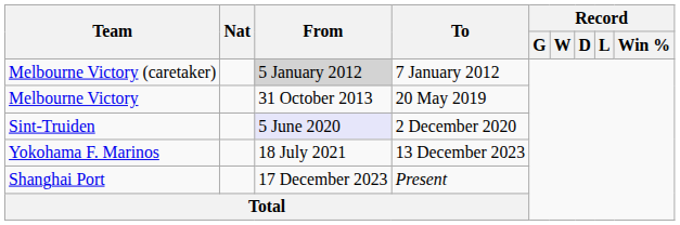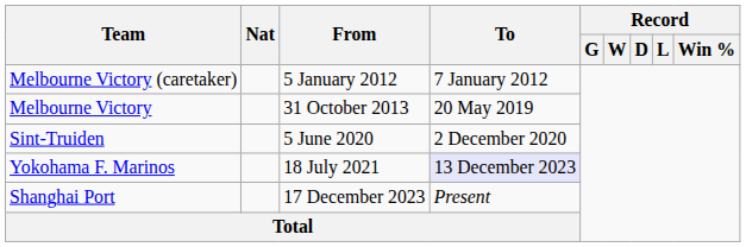Melbourne Victory (caretaker) | From: lightgrey background -> no background
Sint-Truiden | From: lavender background -> no background
Yokohama F. Marinos | To: no background -> lavender background
